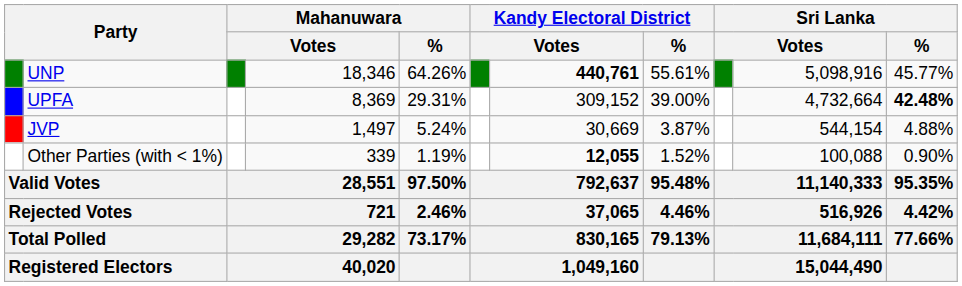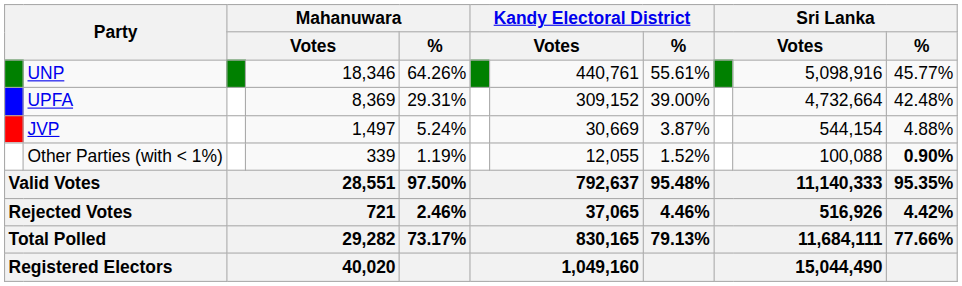UNP | column 7: bold -> normal
UPFA | Sri Lanka / %: bold -> normal
Other Parties (with < 1%) | column 7: bold -> normal
Other Parties (with < 1%) | Sri Lanka / %: normal -> bold
